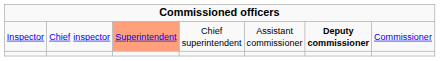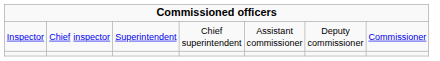Inspector | column 3: lightsalmon background -> no background
Inspector | column 6: bold -> normal
